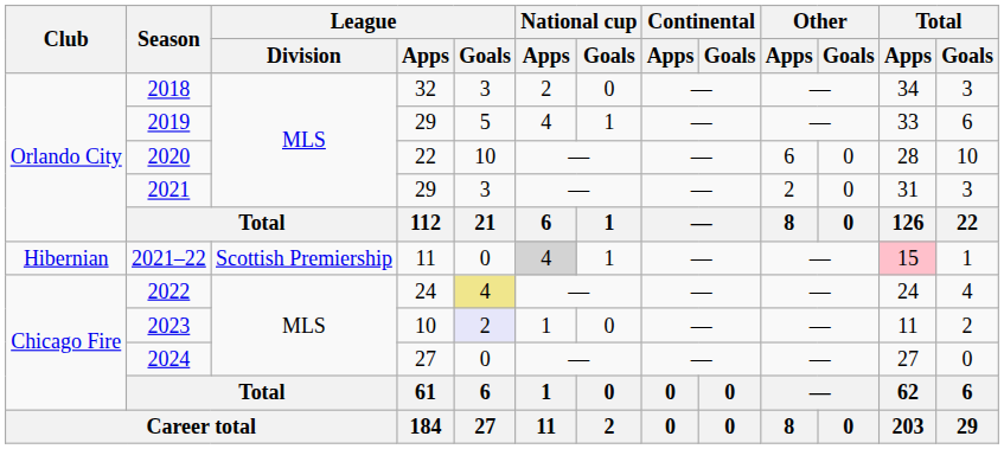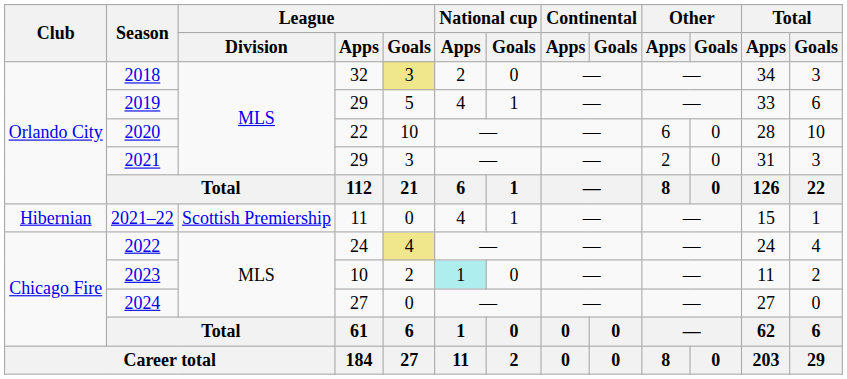2018 | League / Goals: no background -> khaki background
2021–22 | National cup / Apps: lightgrey background -> no background
2021–22 | Total / Apps: pink background -> no background
2023 | League / Goals: lavender background -> no background
2023 | National cup / Apps: no background -> paleturquoise background
